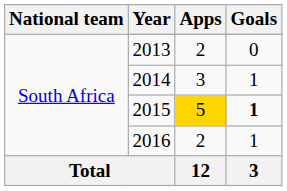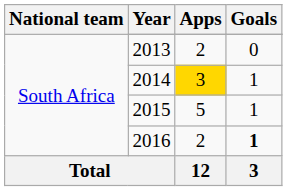2014 | Apps: no background -> gold background
2015 | Apps: gold background -> no background
2015 | Goals: bold -> normal
2016 | Goals: normal -> bold
